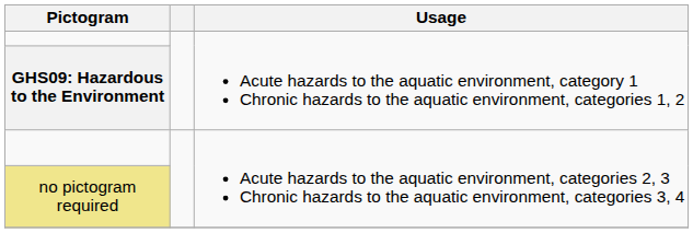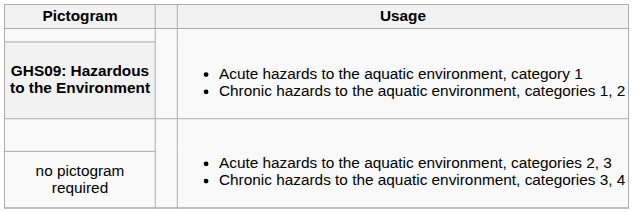no pictogram required | Pictogram: khaki background -> no background
